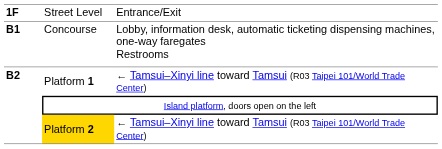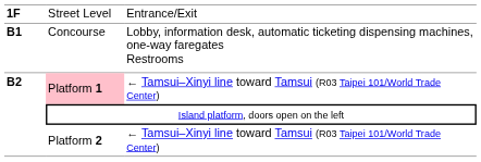Platform 1 | column 2: no background -> pink background
Platform 2 | column 2: gold background -> no background
